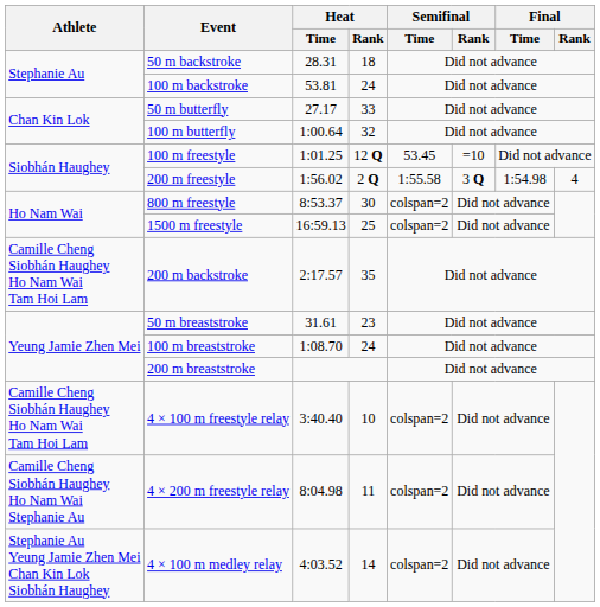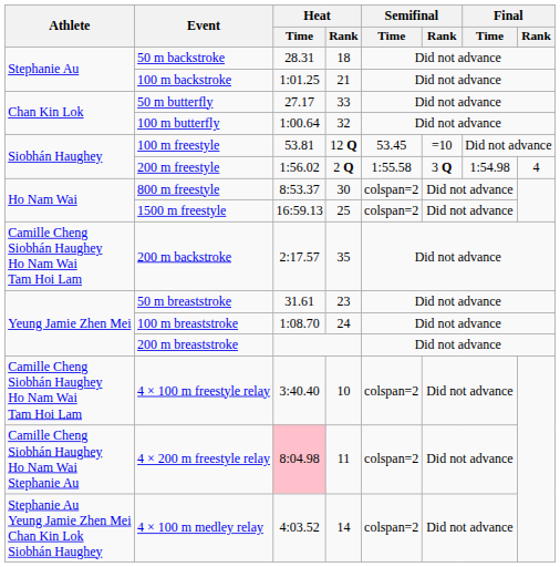100 m backstroke | Heat / Time: 53.81 -> 1:01.25
100 m backstroke | Heat / Rank: 24 -> 21
100 m freestyle | Heat / Time: 1:01.25 -> 53.81
4 × 200 m freestyle relay | Heat / Time: no background -> pink background
